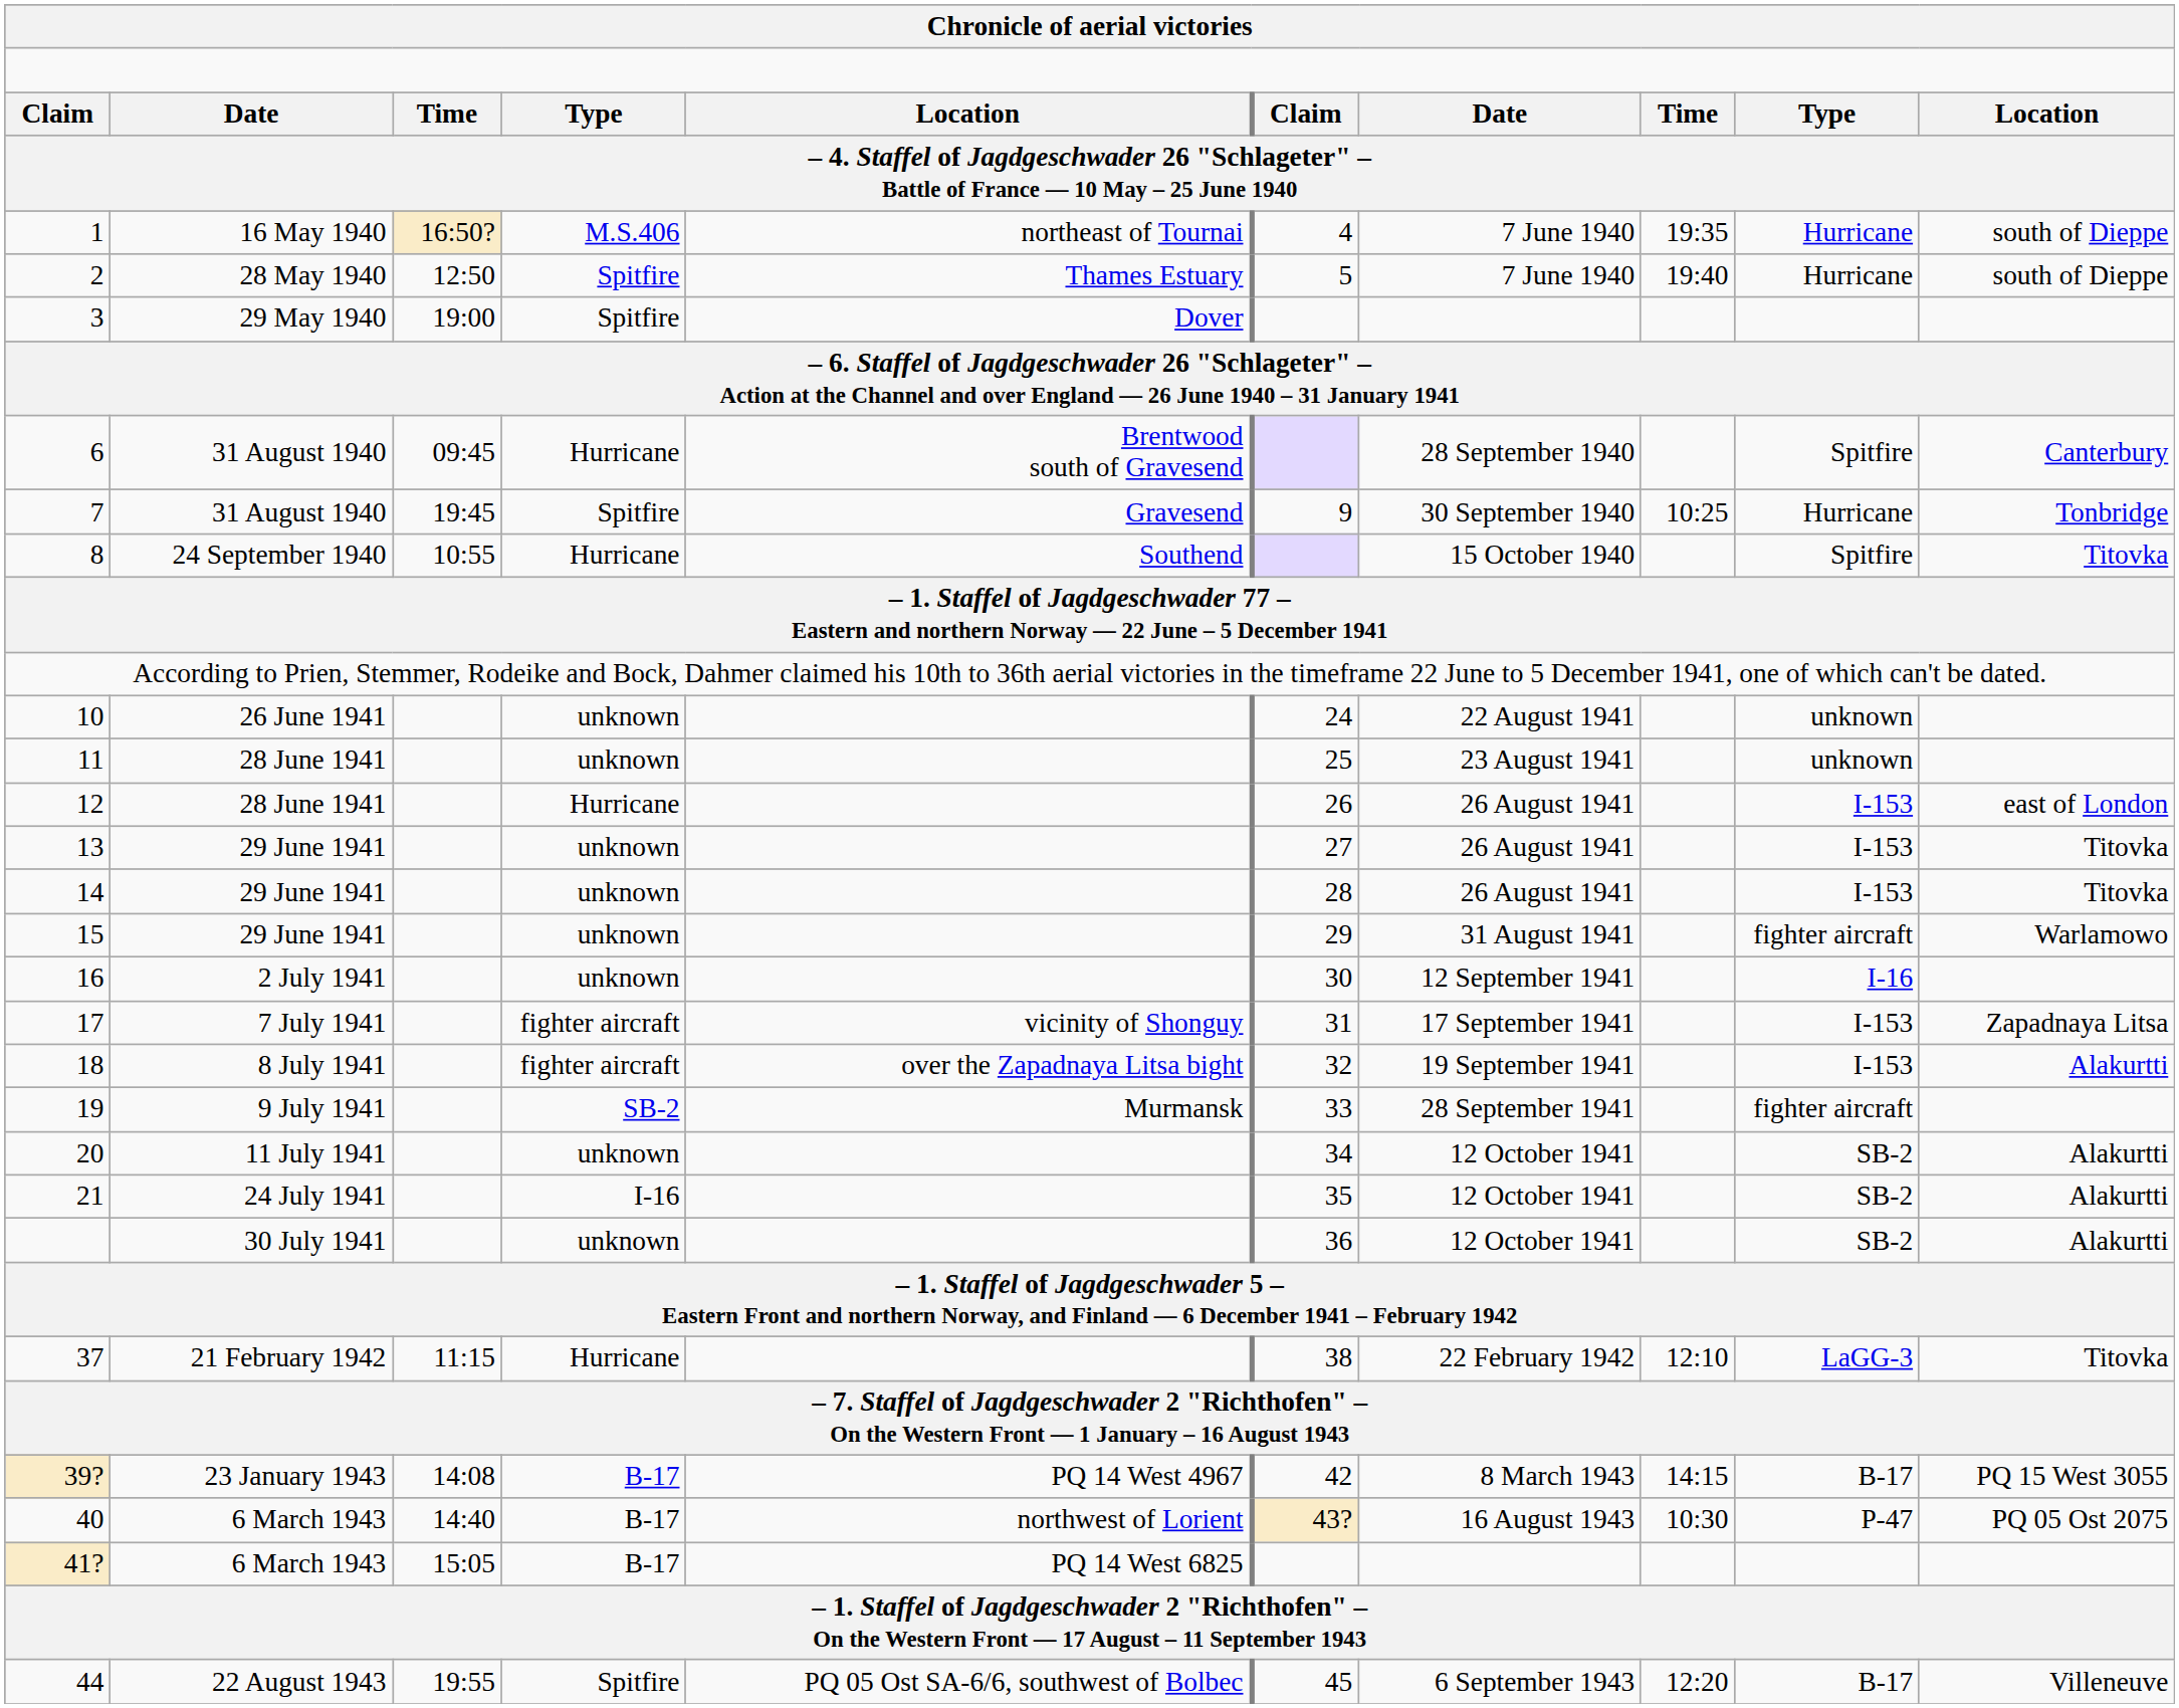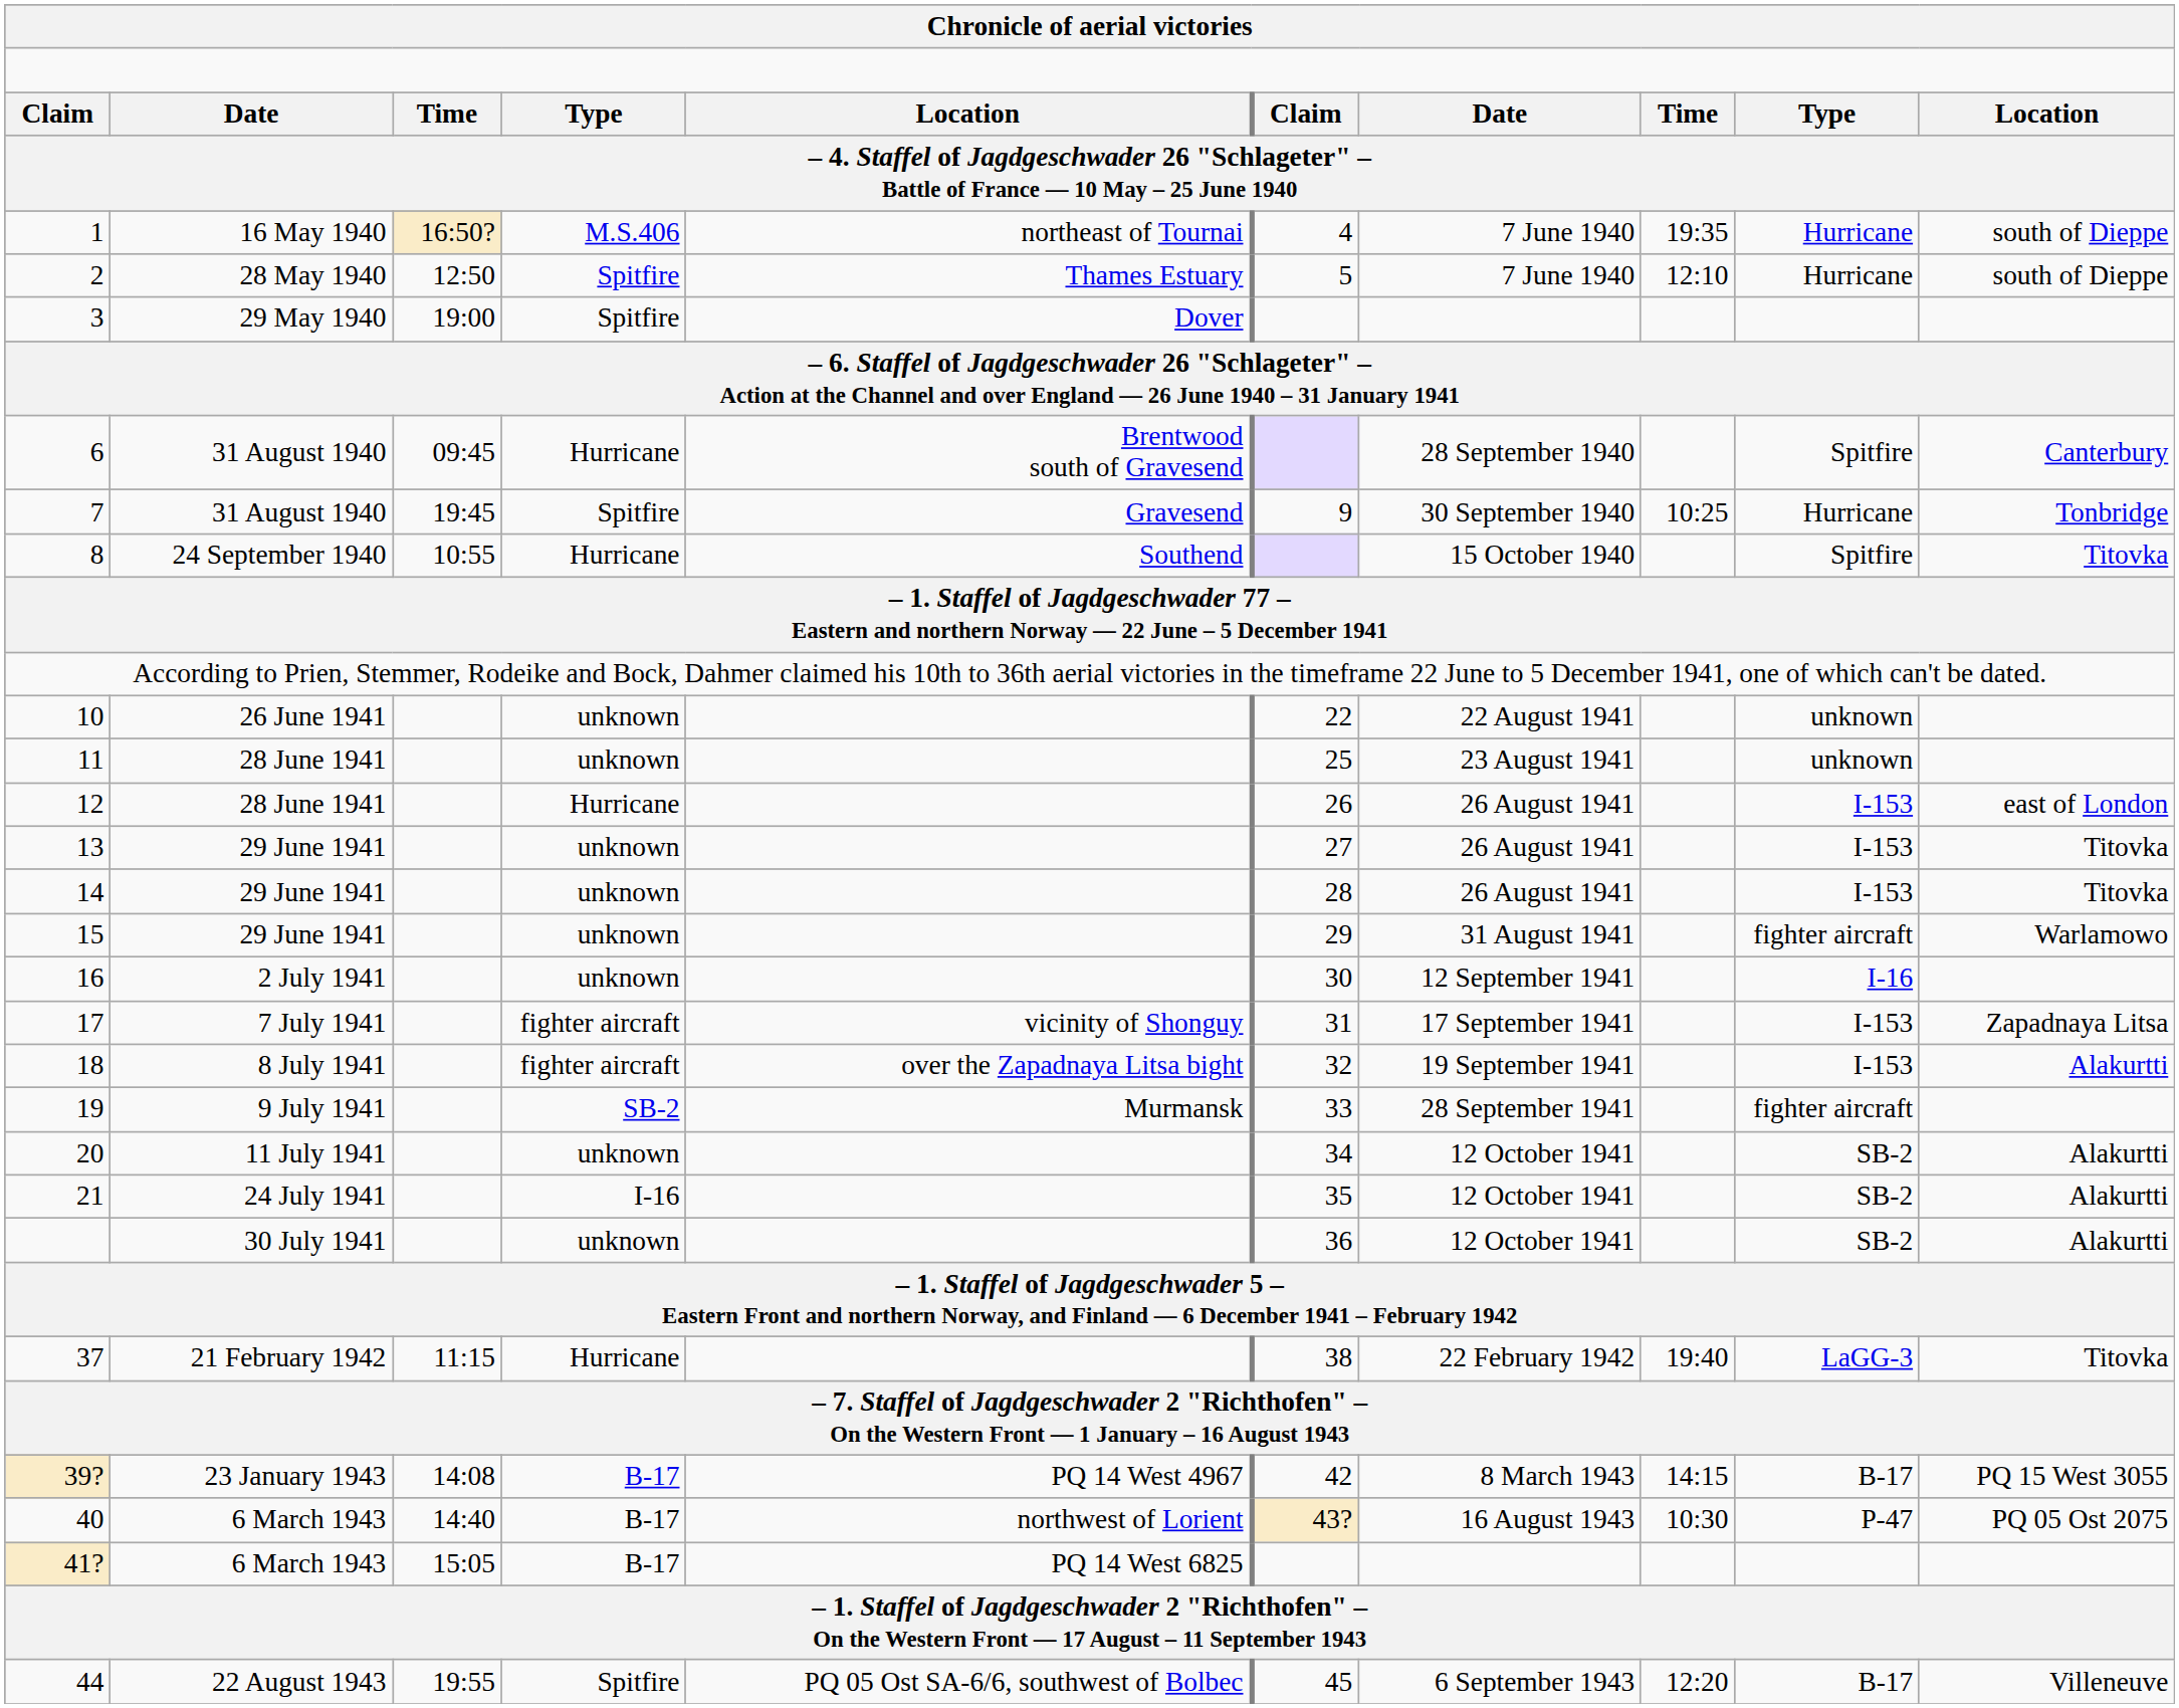2 | column 8: 19:40 -> 12:10
10 | column 6: 24 -> 22
37 | column 8: 12:10 -> 19:40
